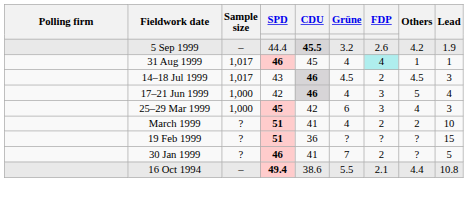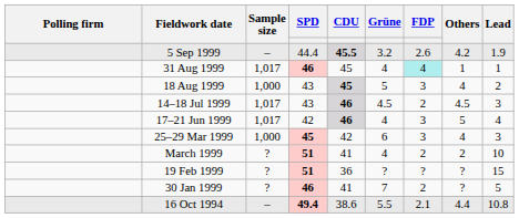+ row: 18 Aug 1999 | 1,000 | 43 | 45 | 5 | 3 | 4 | 2
17–21 Jun 1999 | Sample size: 1,000 -> 1,017
